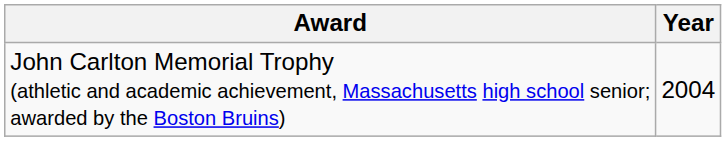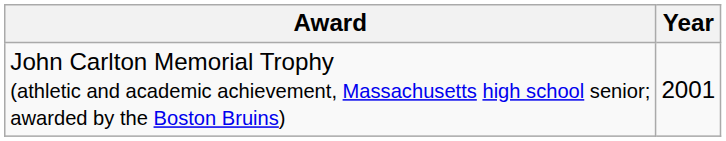row 2 | Year: 2004 -> 2001
